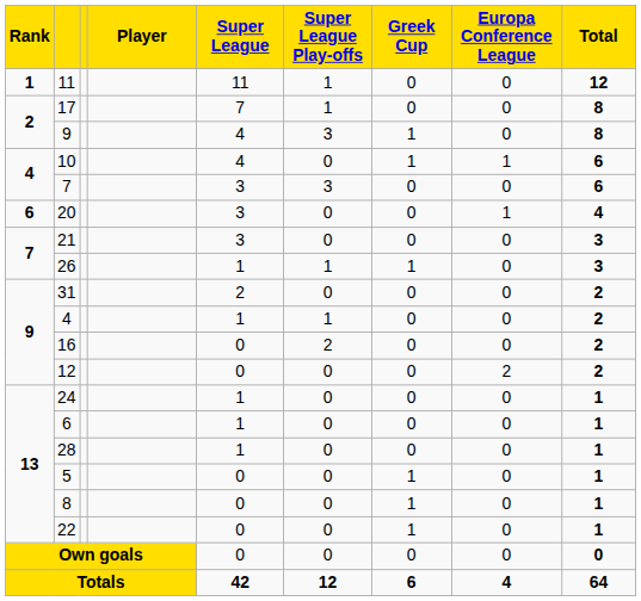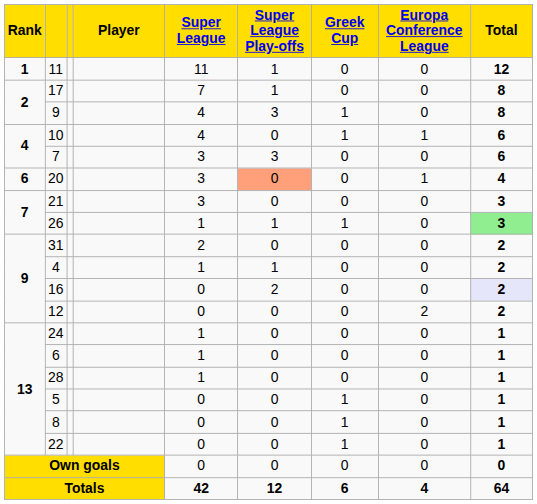20 | Super League Play-offs: no background -> lightsalmon background
26 | Total: no background -> lightgreen background
16 | Total: no background -> lavender background
